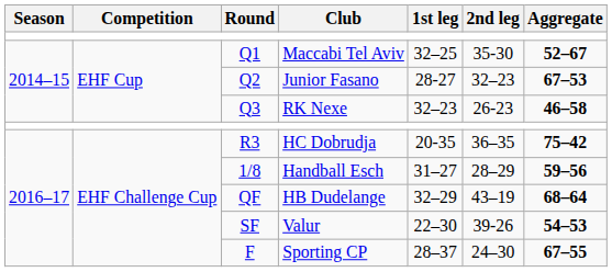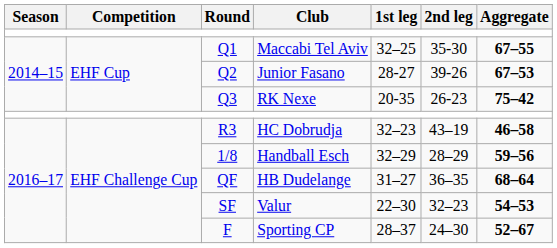Maccabi Tel Aviv | Aggregate: 52–67 -> 67–55
Junior Fasano | 2nd leg: 32–23 -> 39-26
RK Nexe | 1st leg: 32–23 -> 20-35
RK Nexe | Aggregate: 46–58 -> 75–42
HC Dobrudja | 1st leg: 20-35 -> 32–23
HC Dobrudja | 2nd leg: 36–35 -> 43–19
HC Dobrudja | Aggregate: 75–42 -> 46–58
Handball Esch | 1st leg: 31–27 -> 32–29
HB Dudelange | 1st leg: 32–29 -> 31–27
HB Dudelange | 2nd leg: 43–19 -> 36–35
Valur | 2nd leg: 39-26 -> 32–23
Sporting CP | Aggregate: 67–55 -> 52–67
